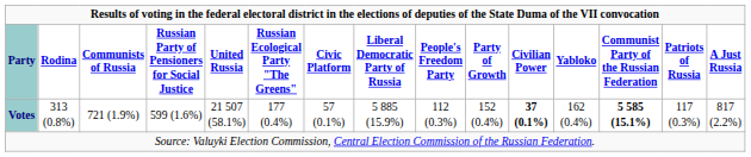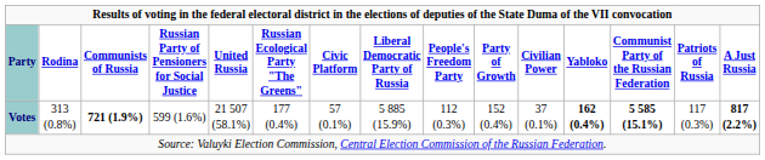Votes | Communists of Russia: normal -> bold
Votes | Civilian Power: bold -> normal
Votes | Yabloko: normal -> bold
Votes | A Just Russia: normal -> bold
